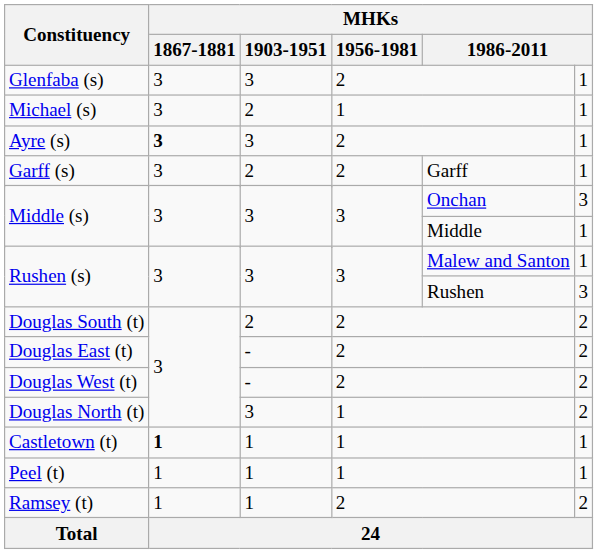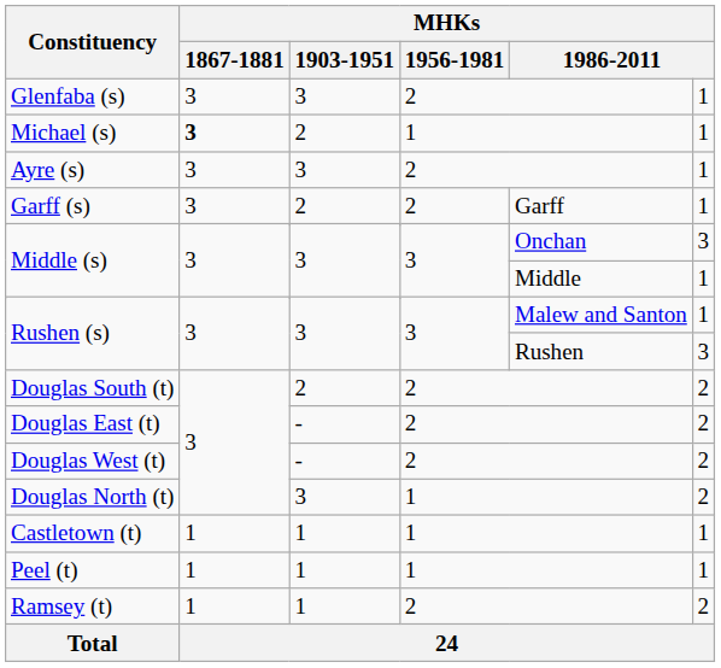Michael (s) | MHKs / 1867-1881: normal -> bold
Ayre (s) | MHKs / 1867-1881: bold -> normal
Castletown (t) | MHKs / 1867-1881: bold -> normal
